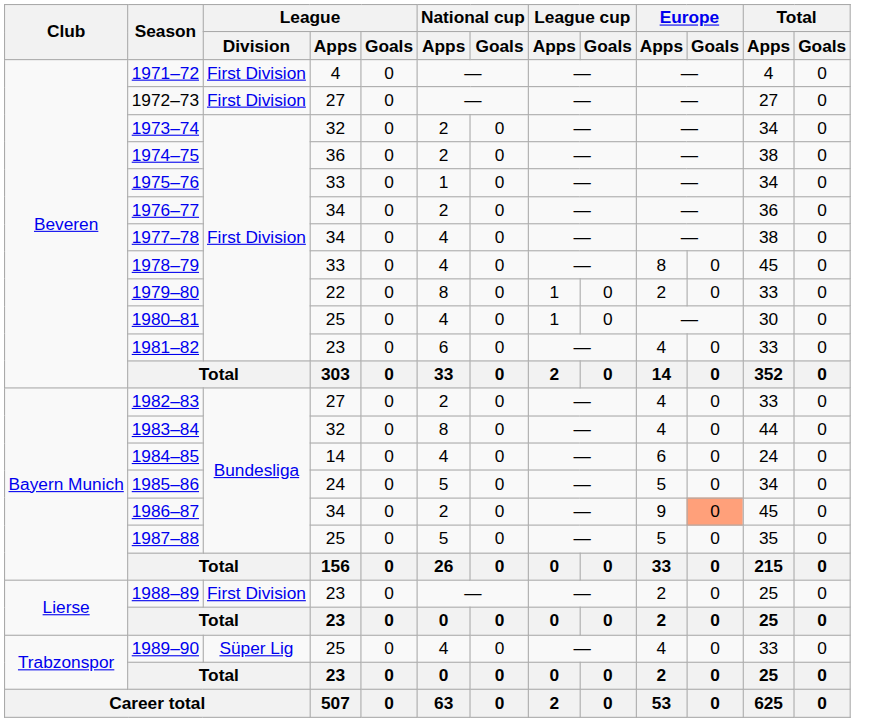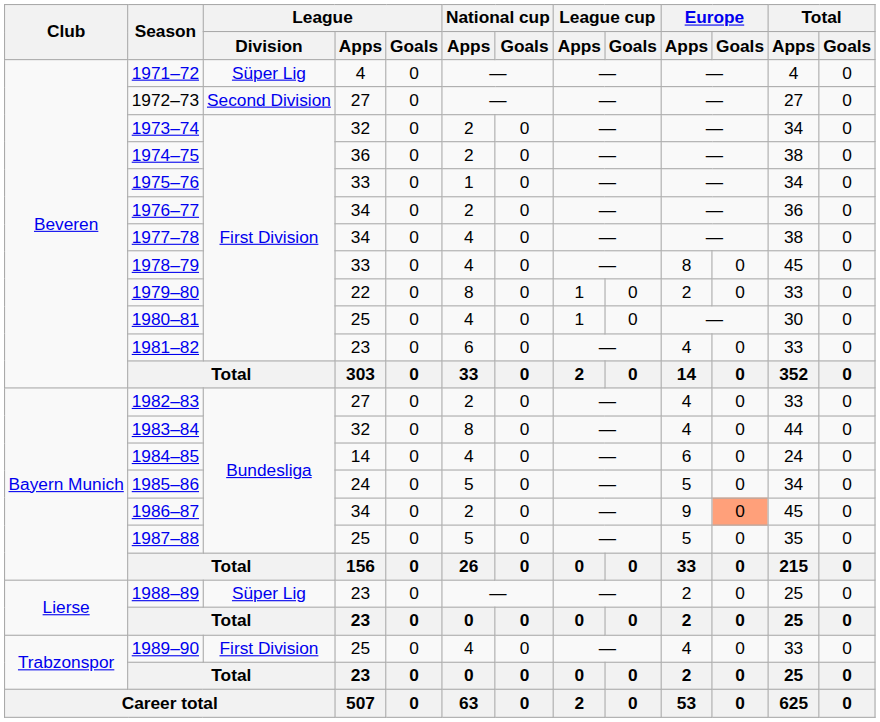1971–72 | League / Division: First Division -> Süper Lig
1972–73 | League / Division: First Division -> Second Division
1988–89 | League / Division: First Division -> Süper Lig
1989–90 | League / Division: Süper Lig -> First Division
